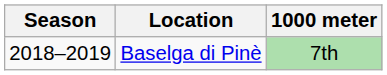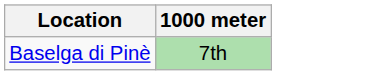- column: Season | 2018–2019
